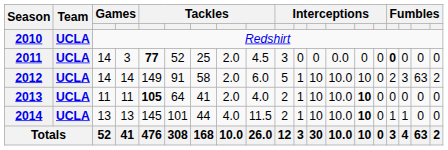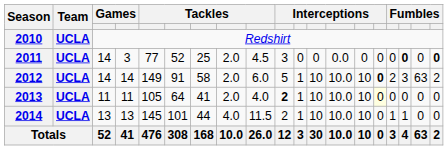2011 | column 5: bold -> normal
2011 | column 16: bold -> normal
2011 | column 17: normal -> bold
2011 | column 19: normal -> bold
2012 | column 15: normal -> bold
2013 | column 5: bold -> normal
2013 | column 10: normal -> bold
2013 | column 14: bold -> normal
2013 | column 15: no background -> lightyellow background
2014 | column 14: bold -> normal
